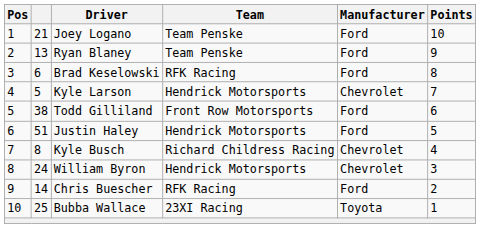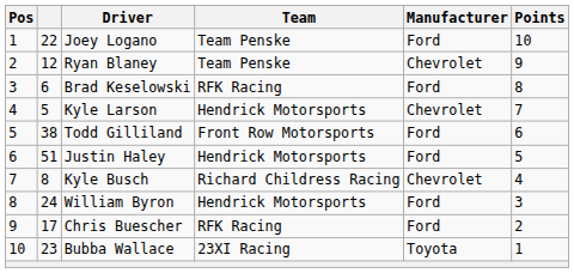Joey Logano | column 2: 21 -> 22
Ryan Blaney | column 2: 13 -> 12
Ryan Blaney | Manufacturer: Ford -> Chevrolet
William Byron | Manufacturer: Chevrolet -> Ford
Chris Buescher | column 2: 14 -> 17
Bubba Wallace | column 2: 25 -> 23
